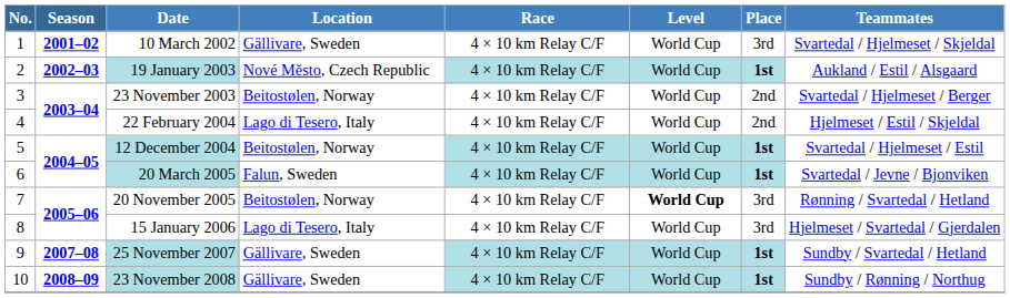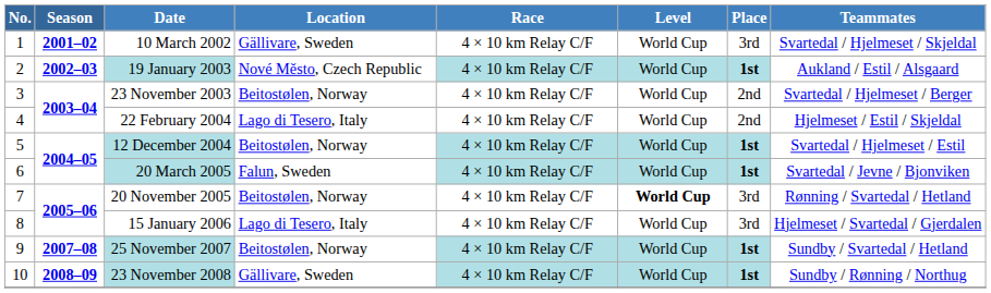25 November 2007 | Location: Gällivare, Sweden -> Beitostølen, Norway
